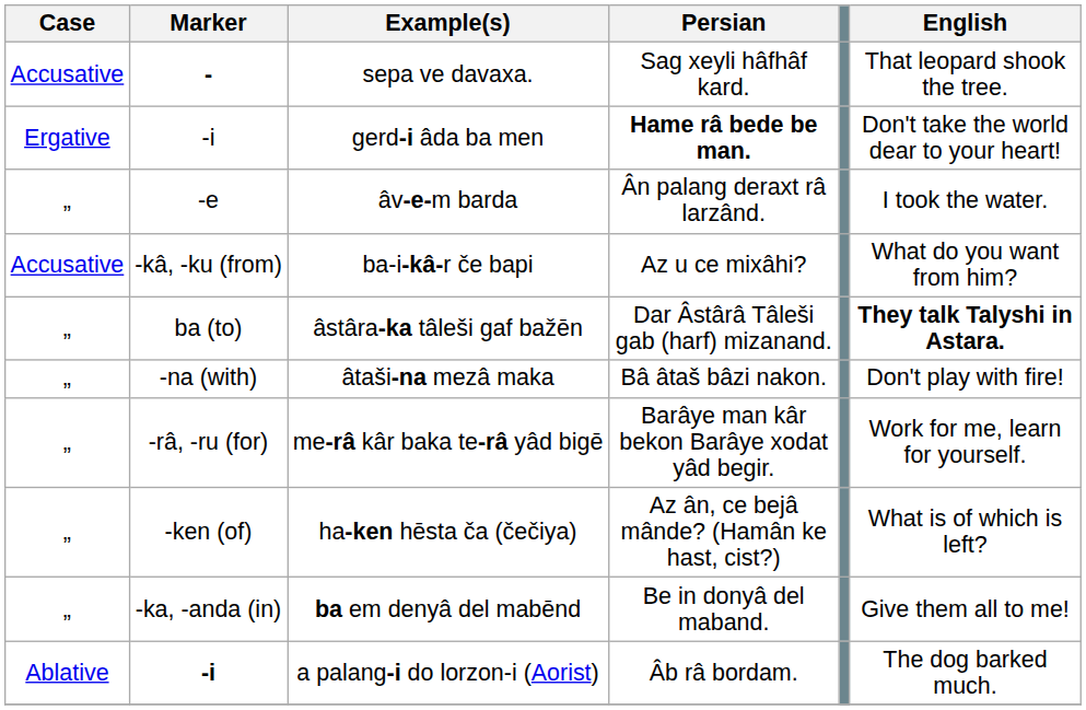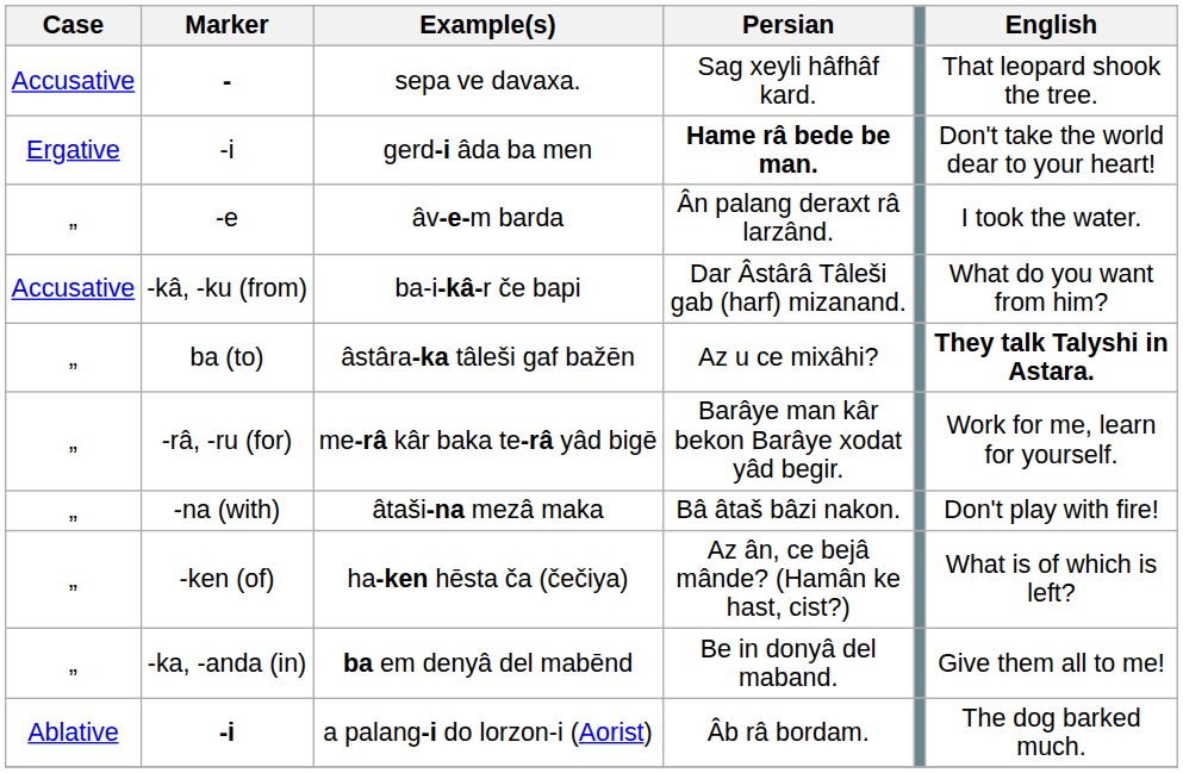ba-i-kâ-r če bapi | column 4: Az u ce mixâhi? -> Dar Âstârâ Tâleši gab (harf) mizanand.
âstâra-ka tâleši gaf bažēn | column 4: Dar Âstârâ Tâleši gab (harf) mizanand. -> Az u ce mixâhi?
rows swapped: âtaši-na mezâ maka <-> me-râ kâr baka te-râ yâd bigē
